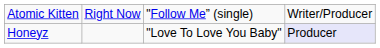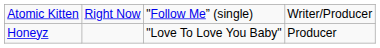Honeyz | column 4: lavender background -> no background
